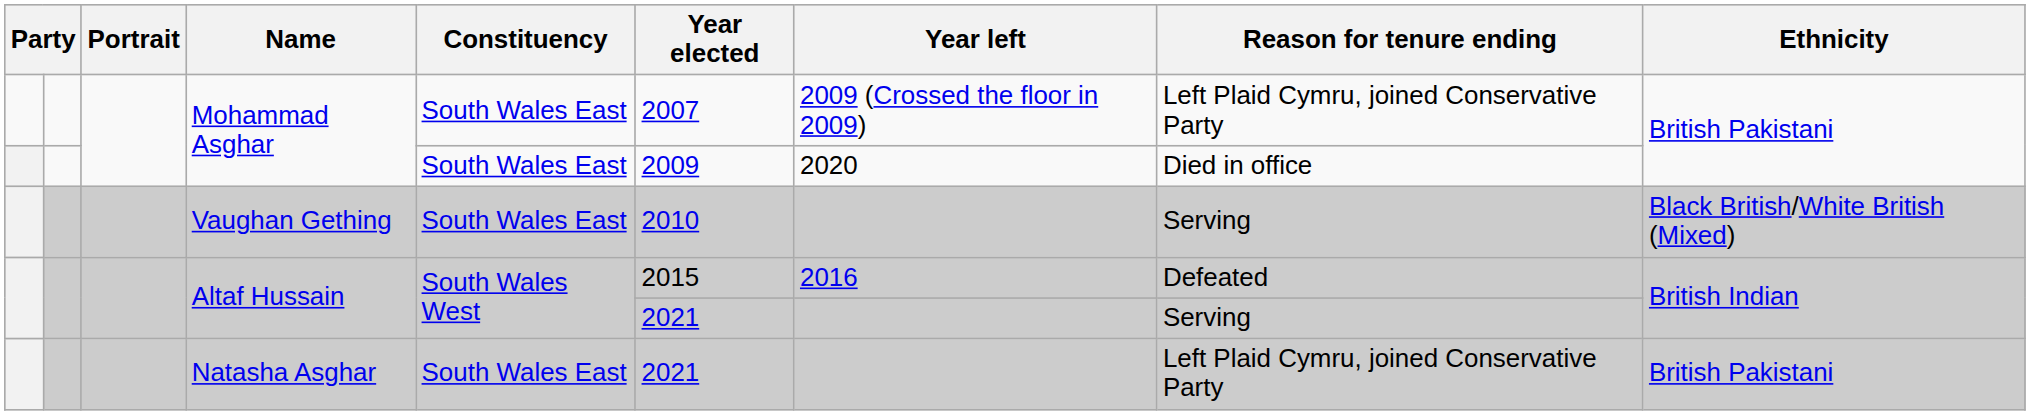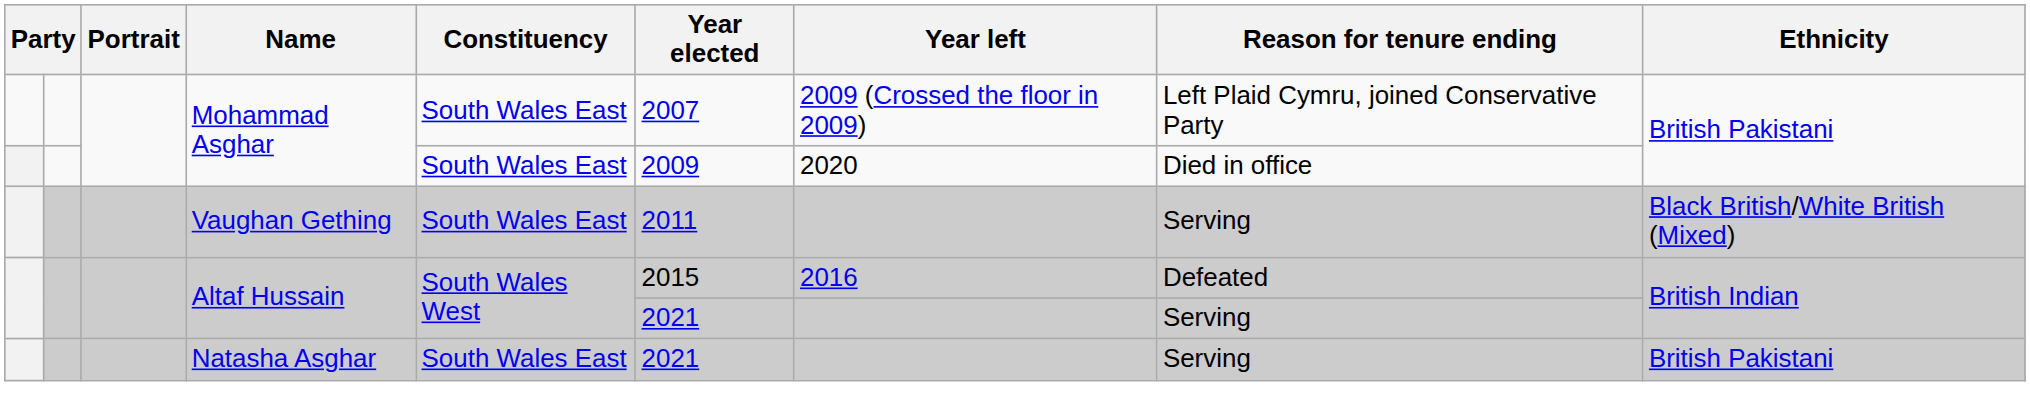Vaughan Gething | Year elected: 2010 -> 2011
Natasha Asghar | Reason for tenure ending: Left Plaid Cymru, joined Conservative Party -> Serving
